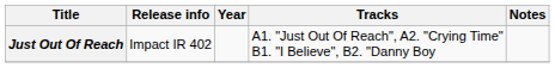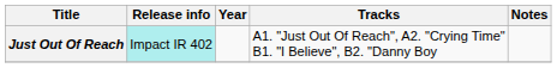Just Out Of Reach | Release info: no background -> paleturquoise background
